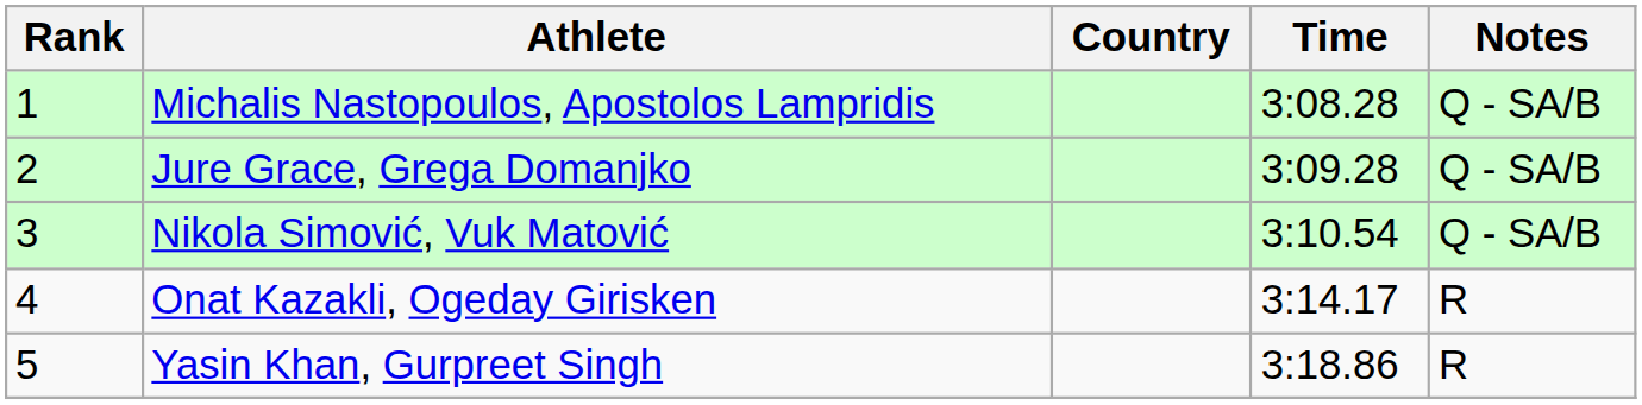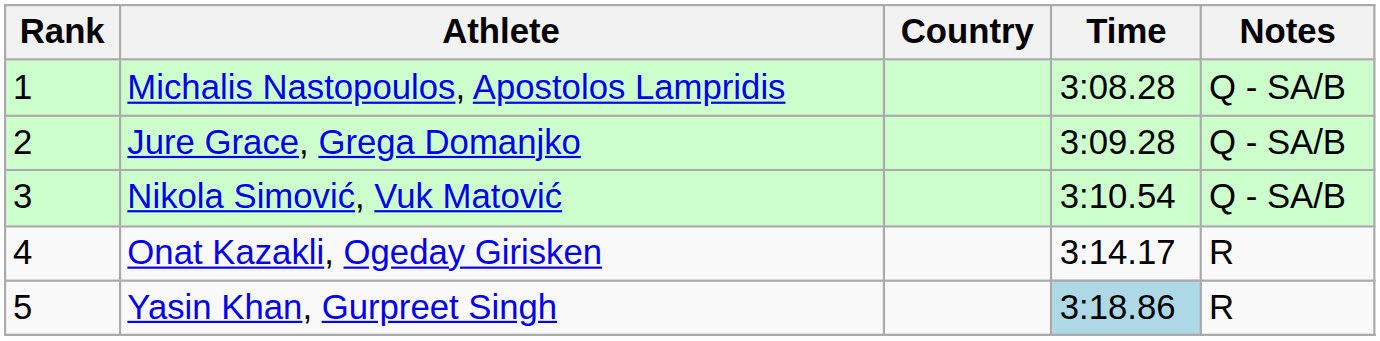Yasin Khan, Gurpreet Singh | Time: no background -> lightblue background
